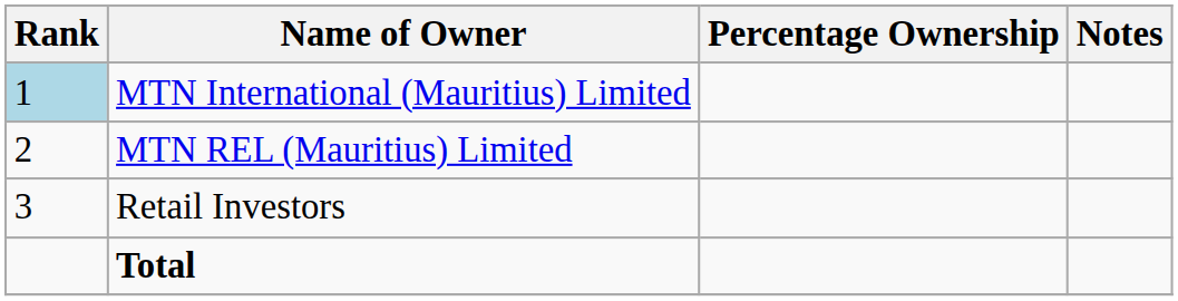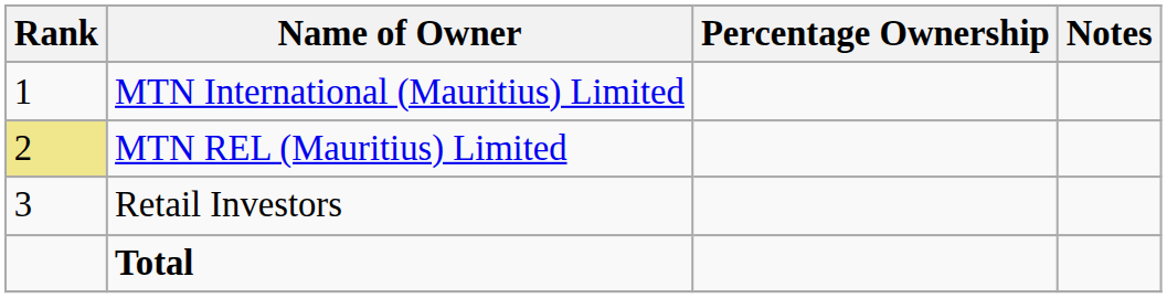MTN International (Mauritius) Limited | Rank: lightblue background -> no background
MTN REL (Mauritius) Limited | Rank: no background -> khaki background
